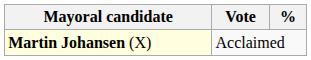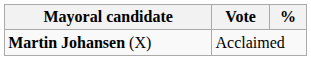Martin Johansen (X) | Mayoral candidate: lightyellow background -> no background
